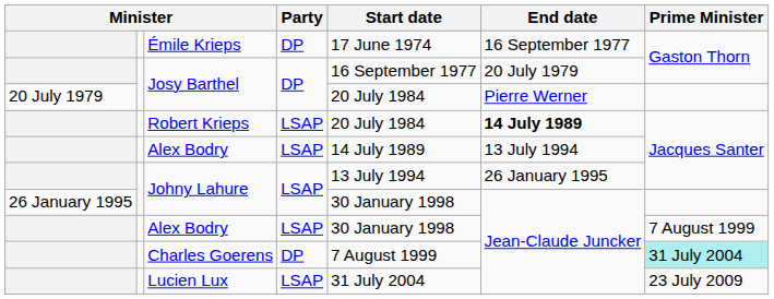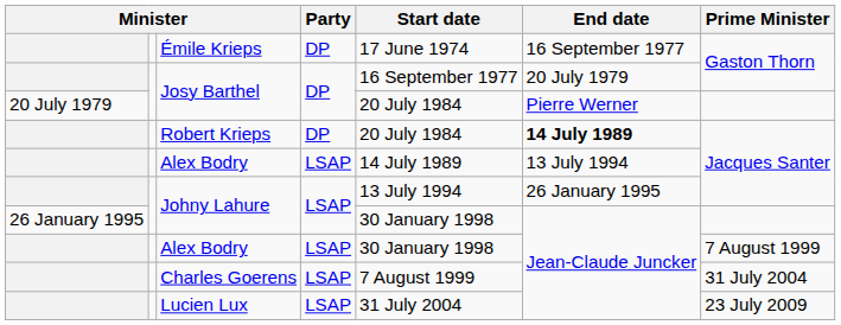Robert Krieps | Party: LSAP -> DP
Charles Goerens | Party: DP -> LSAP
Charles Goerens | Prime Minister: paleturquoise background -> no background
